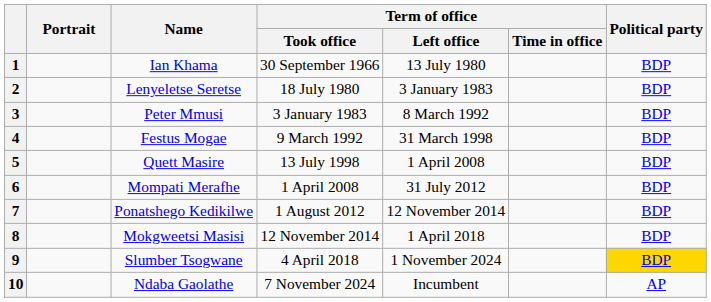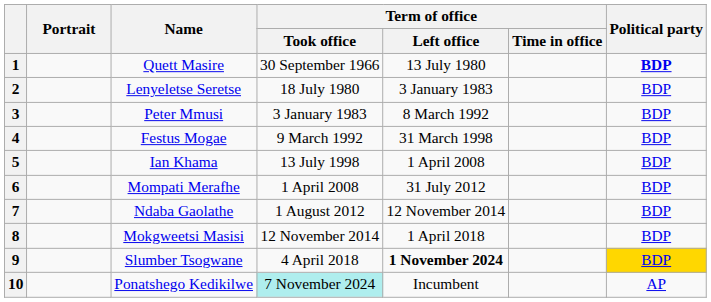1 | Name: Ian Khama -> Quett Masire
1 | Political party: normal -> bold
5 | Name: Quett Masire -> Ian Khama
7 | Name: Ponatshego Kedikilwe -> Ndaba Gaolathe
9 | Term of office / Left office: normal -> bold
10 | Name: Ndaba Gaolathe -> Ponatshego Kedikilwe
10 | Term of office / Took office: no background -> paleturquoise background
